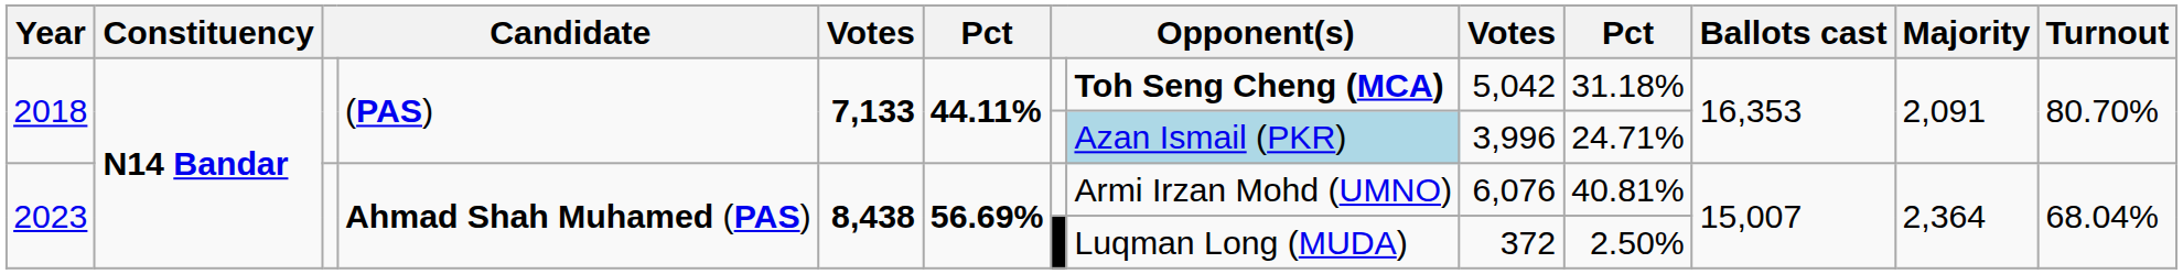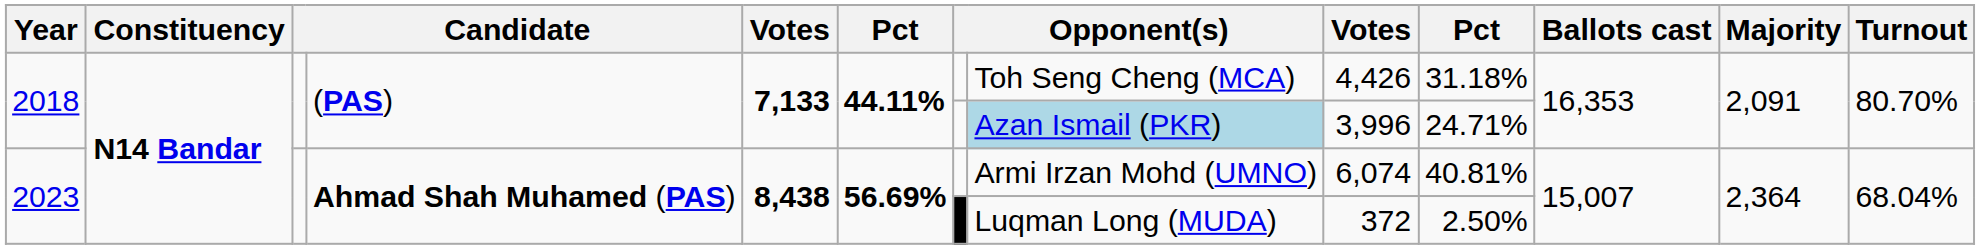row 2 | column 8: bold -> normal
row 2 | column 9: 5,042 -> 4,426
row 4 | column 9: 6,076 -> 6,074
